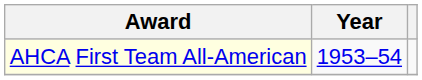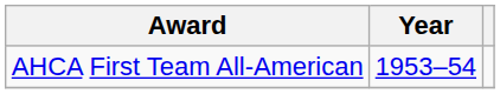row 2 | Award: lightyellow background -> no background
